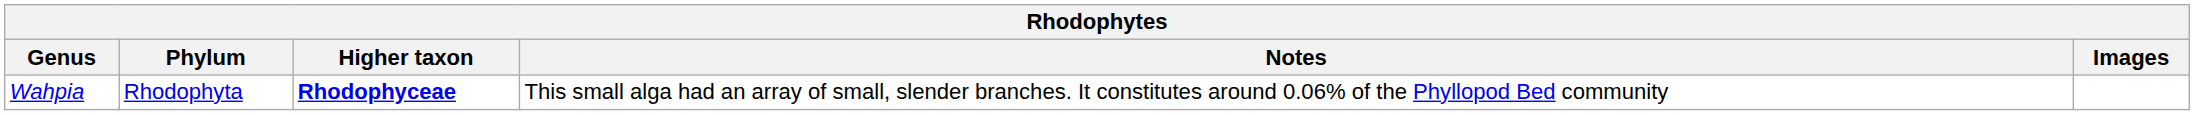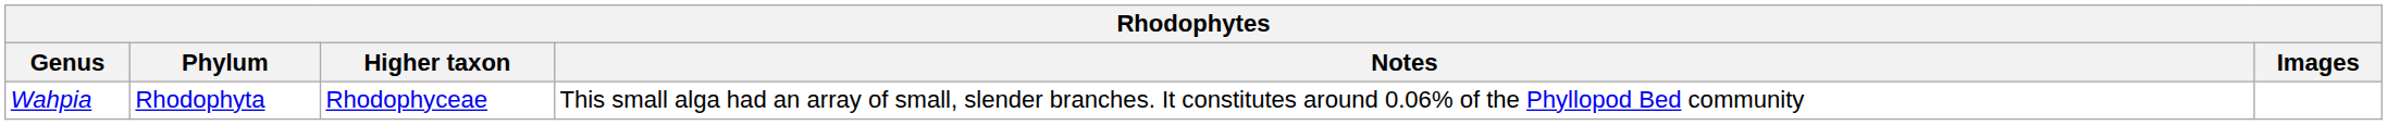Wahpia | Higher taxon: bold -> normal
